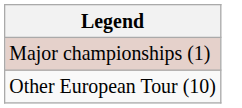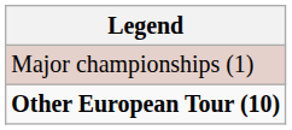row 3 | column 1: normal -> bold
